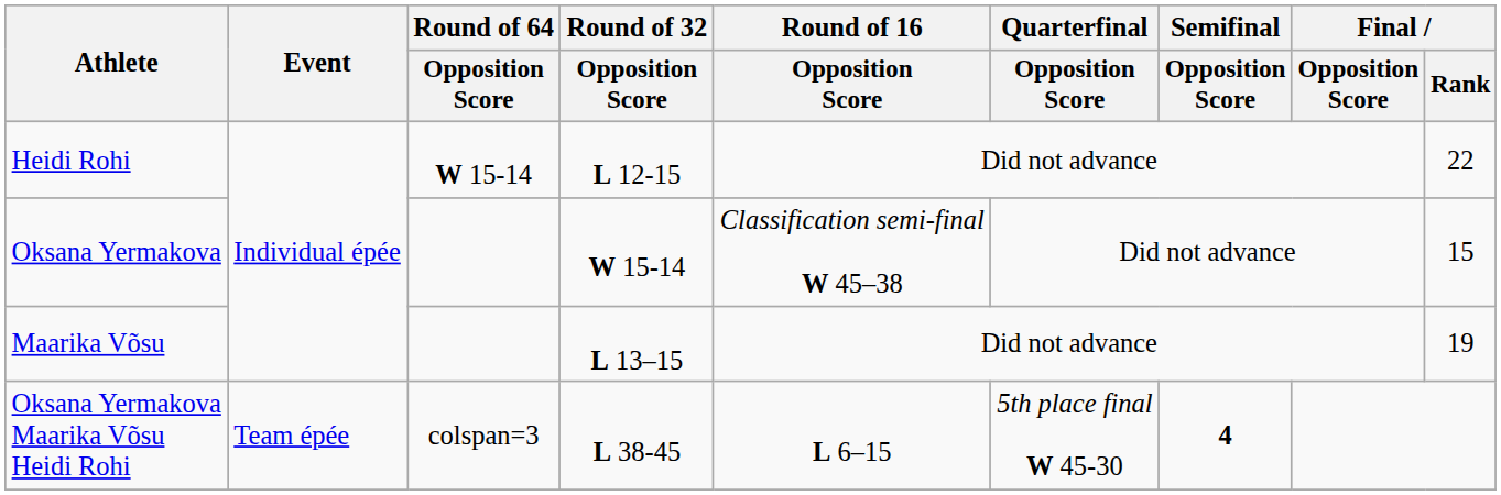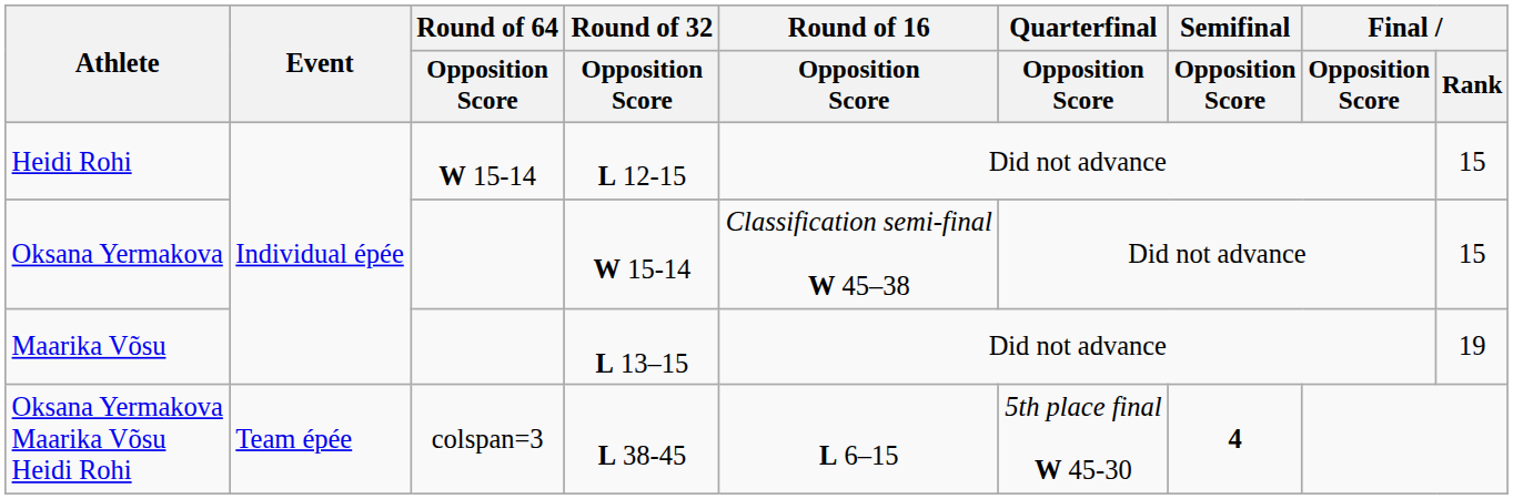Heidi Rohi | Final / Rank: 22 -> 15
